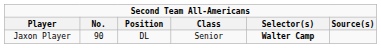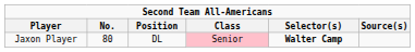Jaxon Player | No.: 90 -> 80
Jaxon Player | Class: no background -> pink background
